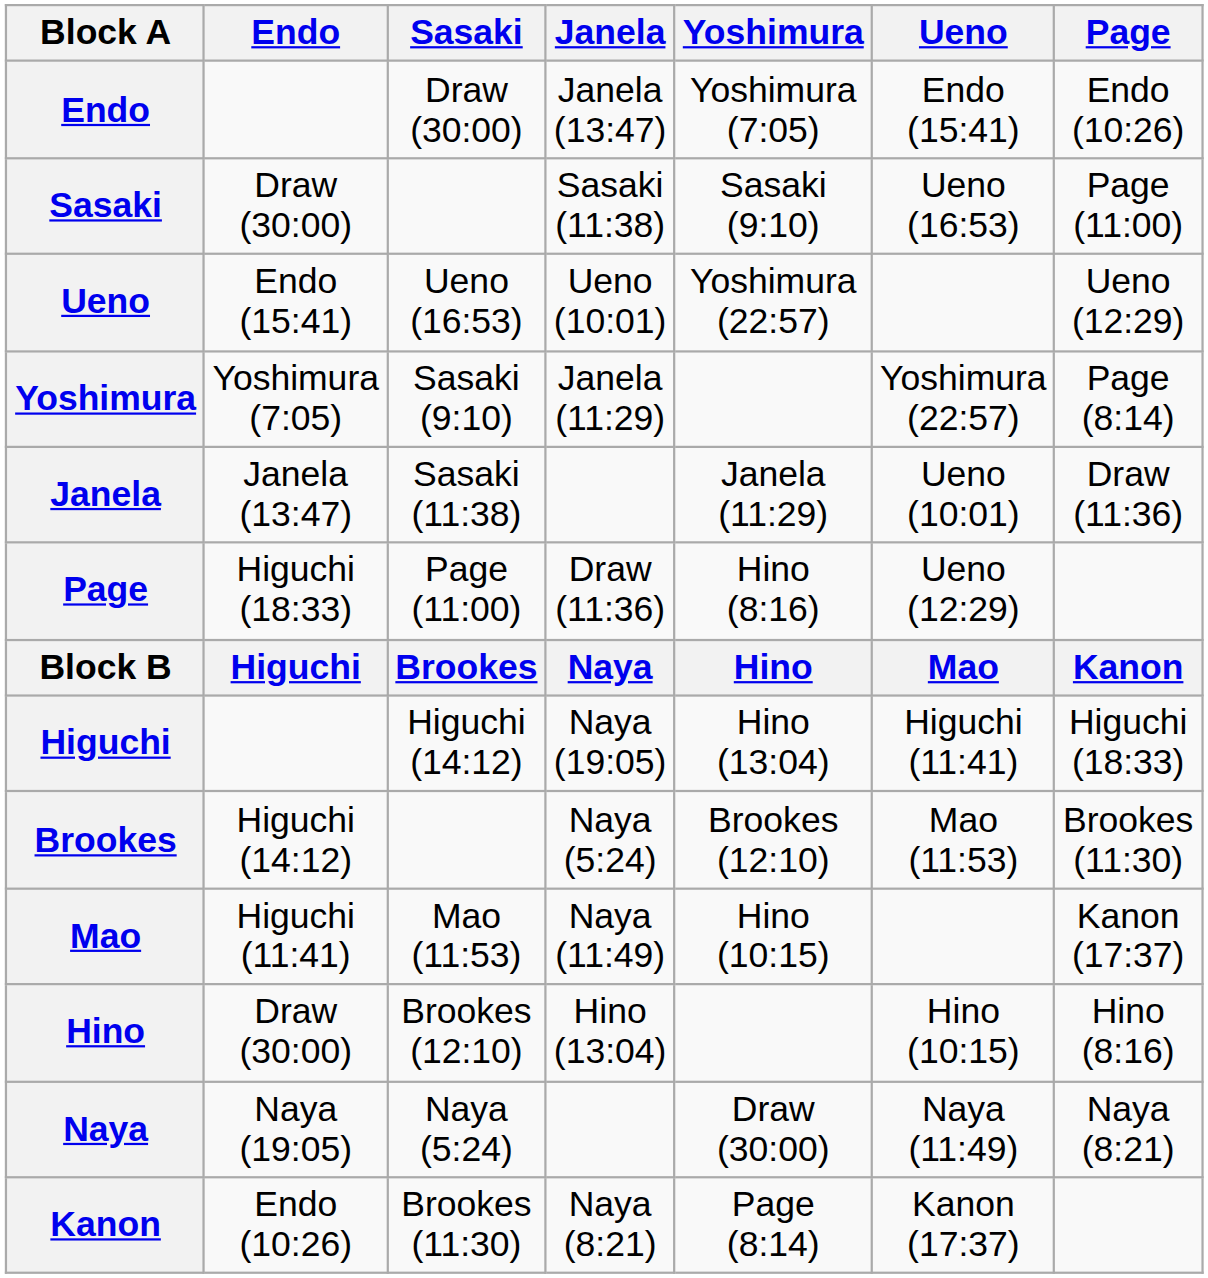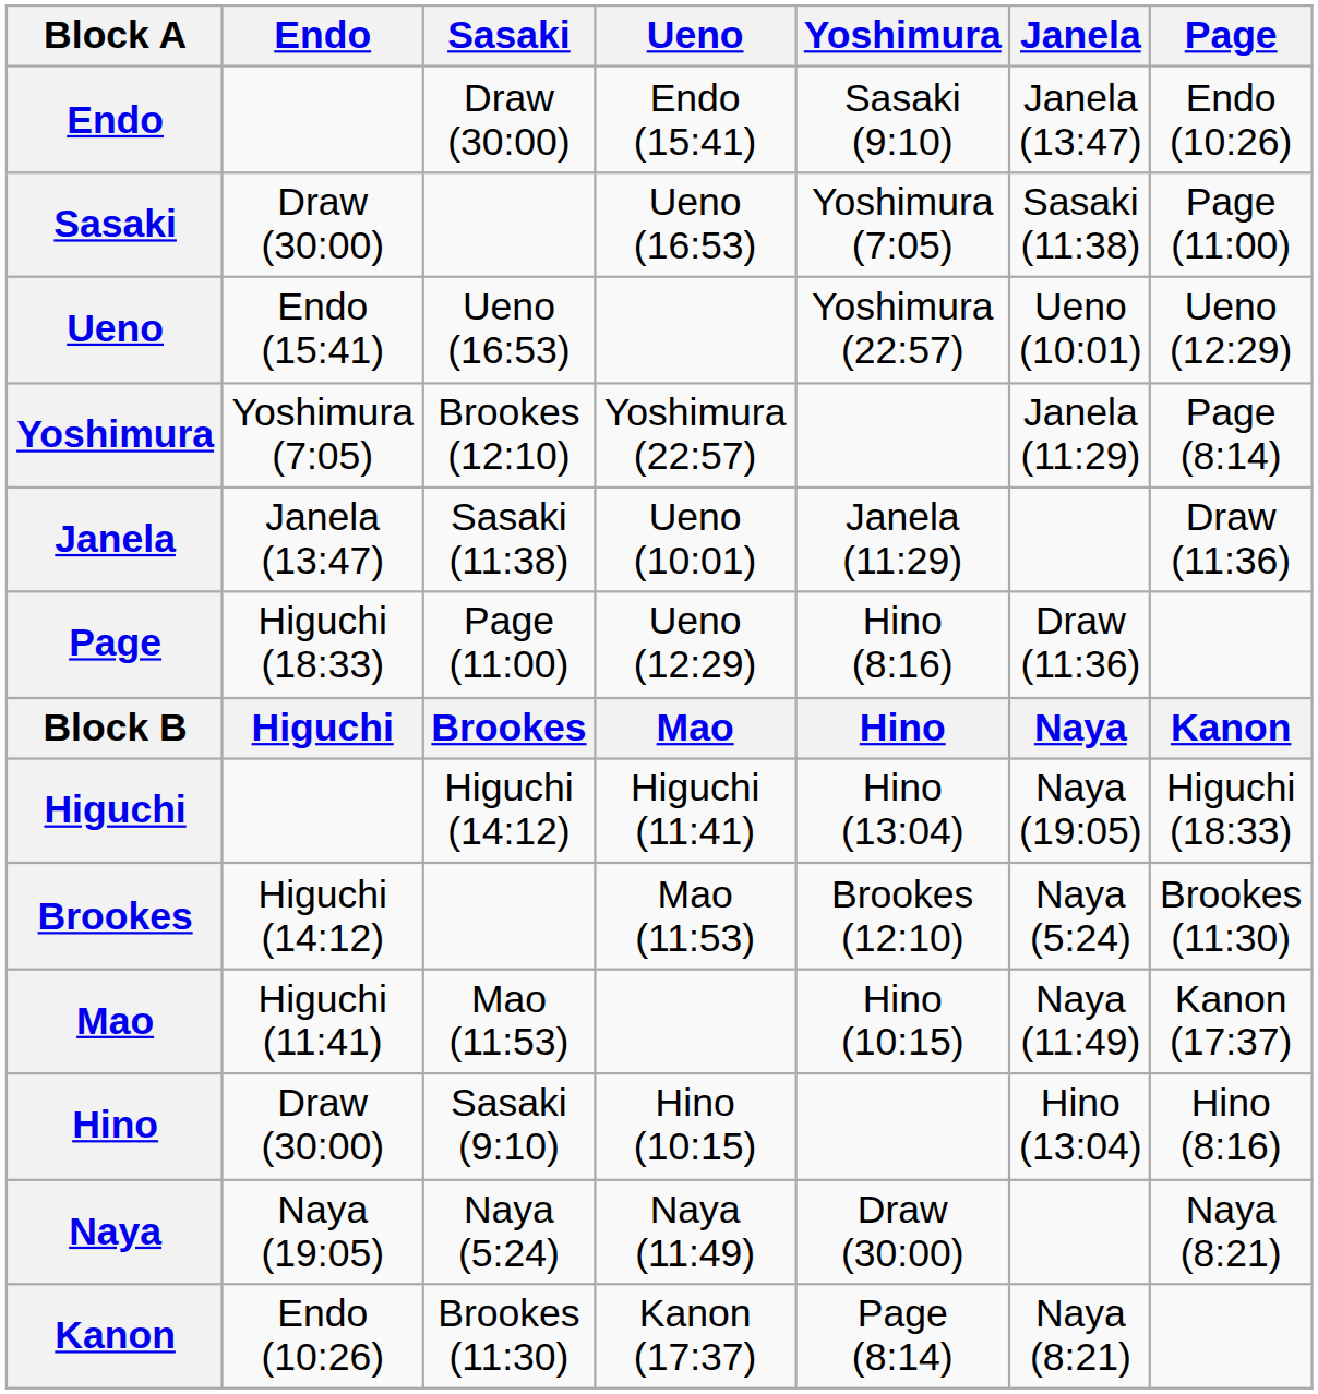columns swapped: Ueno <-> Janela
row 2 | Yoshimura: Yoshimura (7:05) -> Sasaki (9:10)
row 3 | Yoshimura: Sasaki (9:10) -> Yoshimura (7:05)
row 5 | Sasaki: Sasaki (9:10) -> Brookes (12:10)
row 12 | Sasaki: Brookes (12:10) -> Sasaki (9:10)
